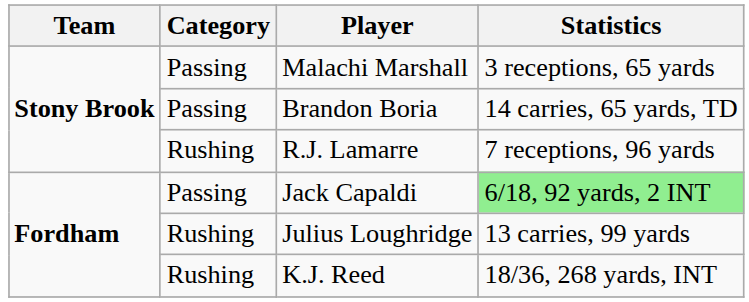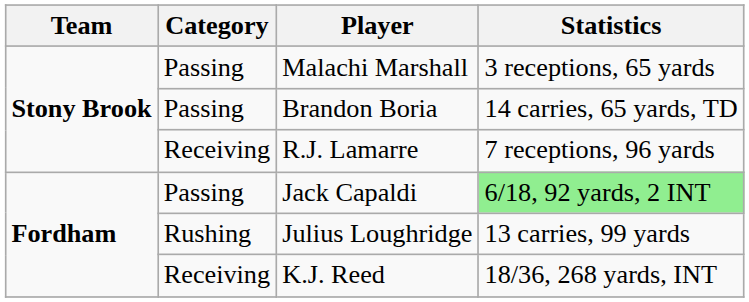R.J. Lamarre | Category: Rushing -> Receiving
K.J. Reed | Category: Rushing -> Receiving
